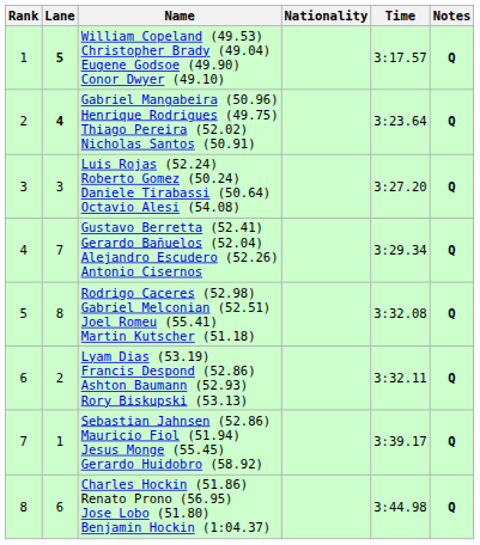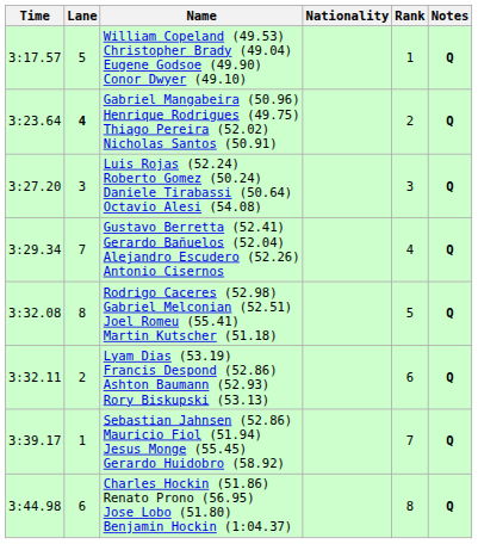columns swapped: Rank <-> Time
row 2 | Lane: bold -> normal
